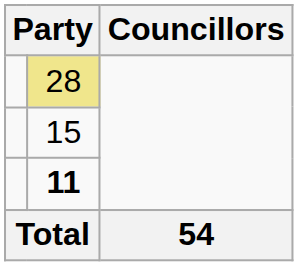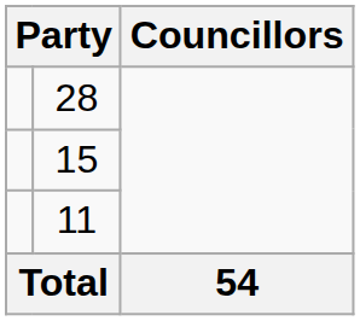28 | column 2: khaki background -> no background
11 | column 2: bold -> normal
